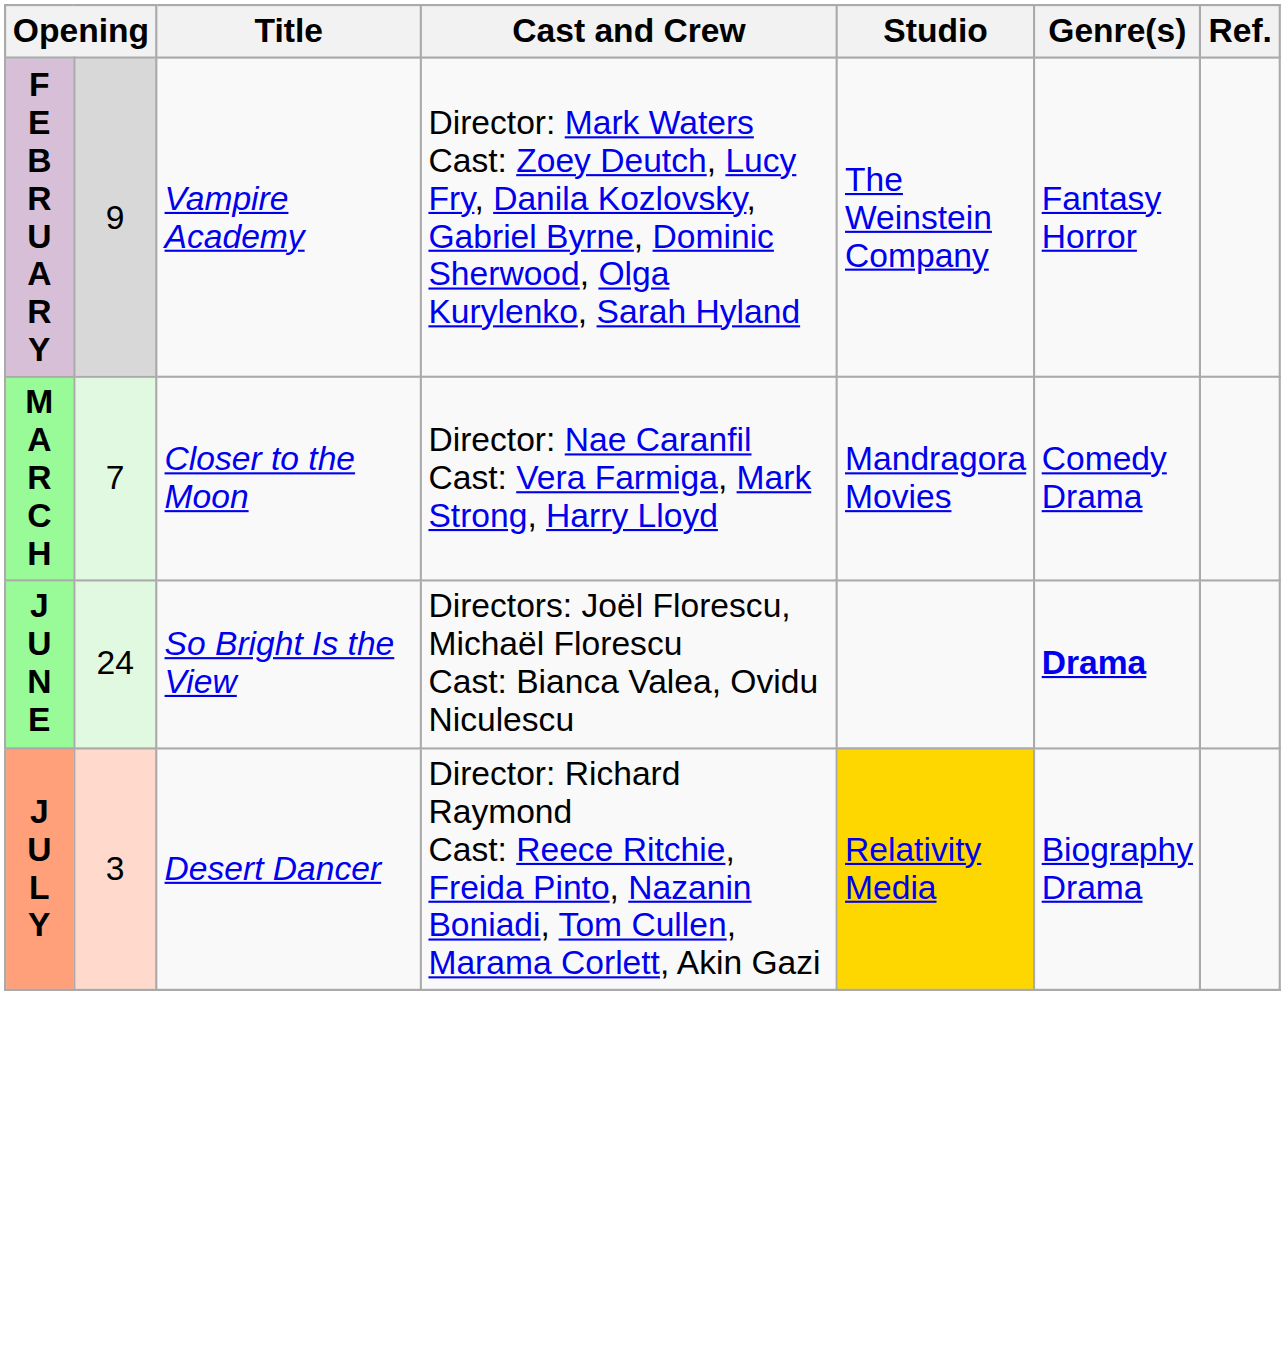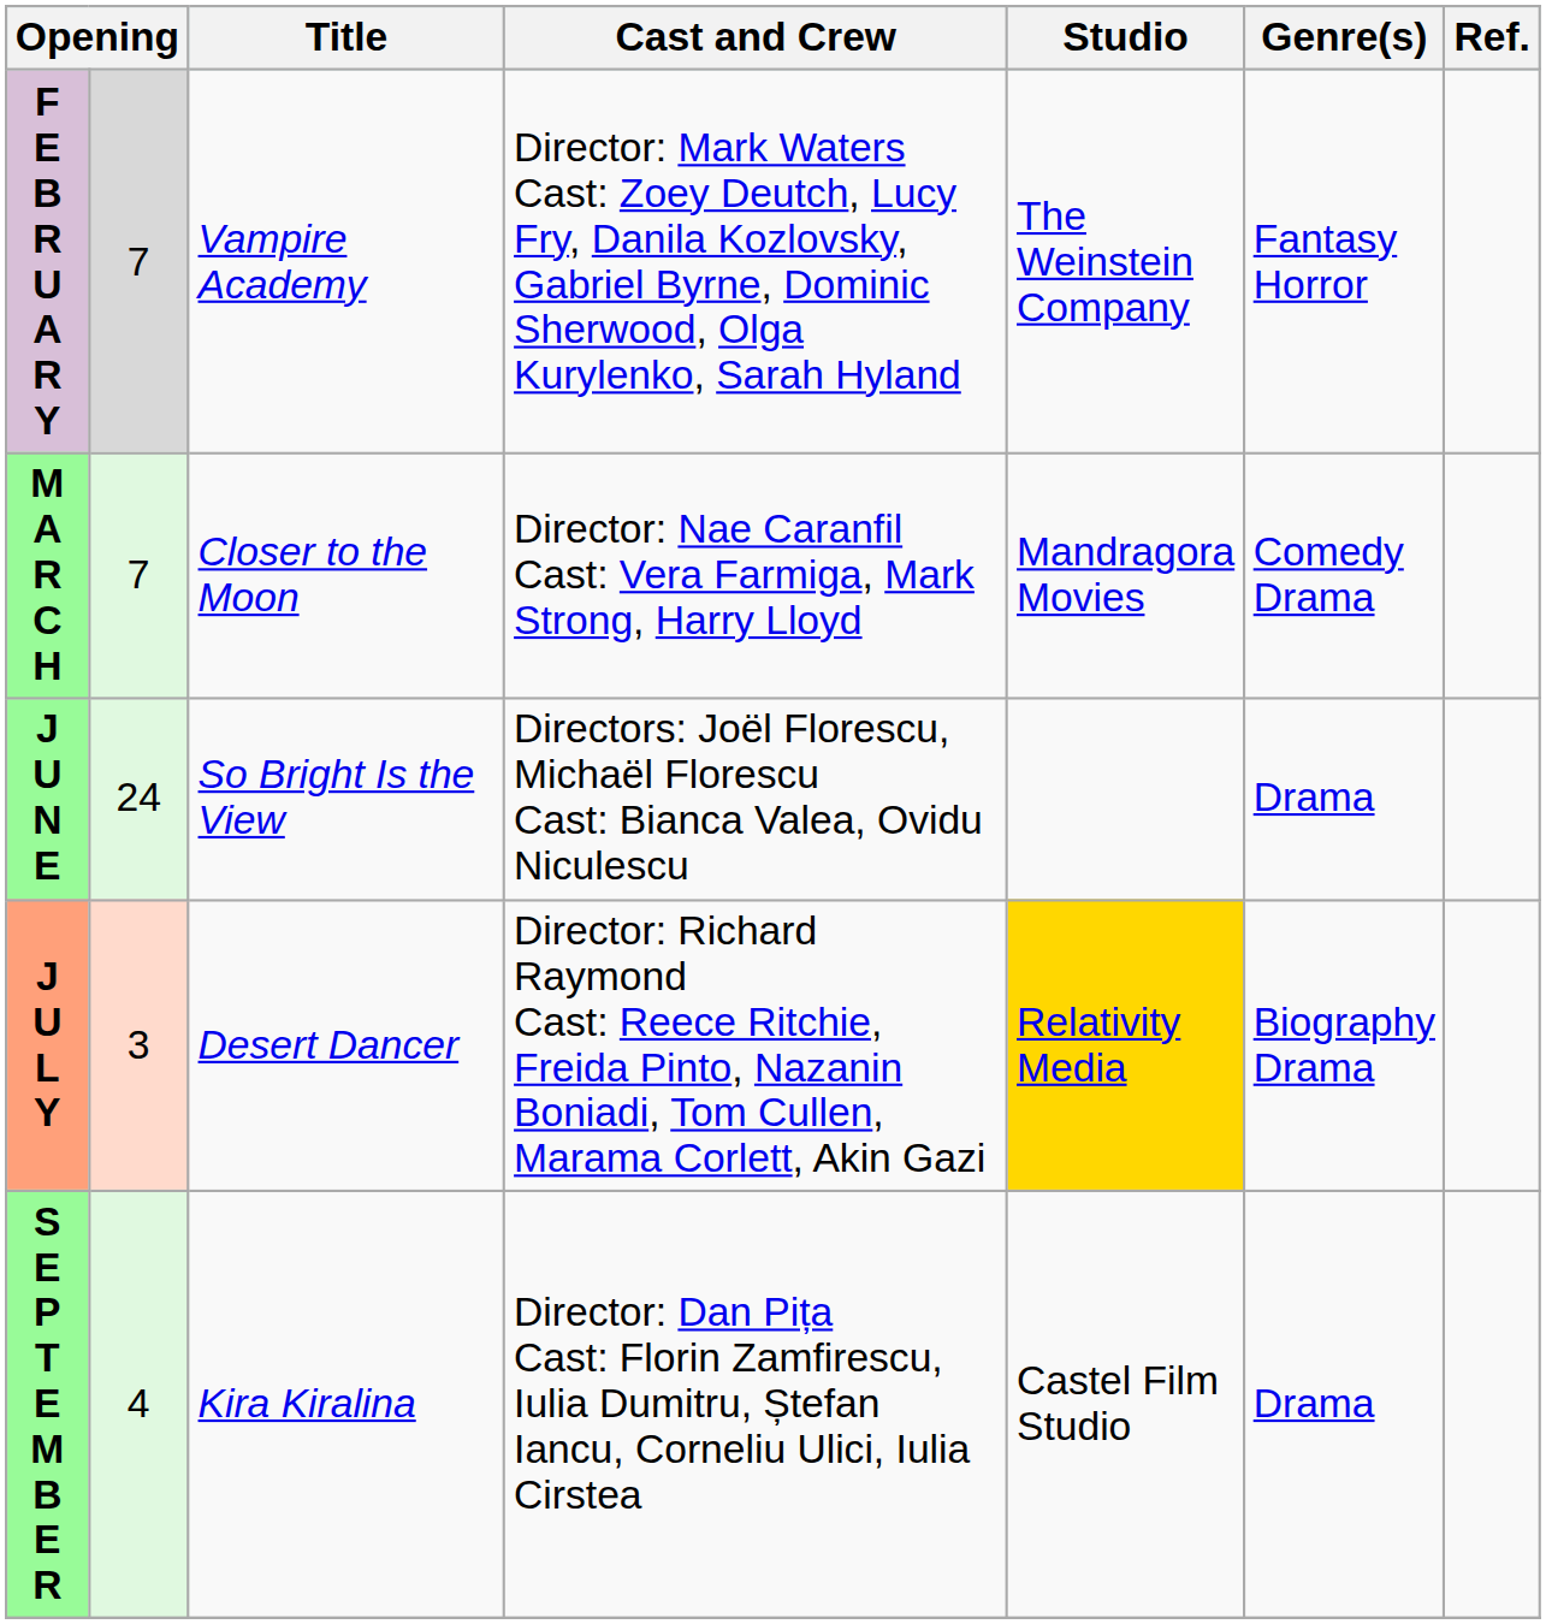F E B R U A R Y | column 2: 9 -> 7
J U N E | Genre(s): bold -> normal
+ row: S E P T E M B E R | 4 | Kira Kiralina | Director: Dan Pița Cast: Florin Zamfirescu, Iulia Dumitru, Ștefan Iancu, Corneliu Ulici, Iulia Cirstea | Castel Film Studio | Drama
